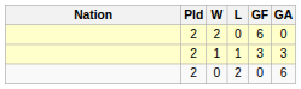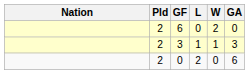columns swapped: W <-> GF
